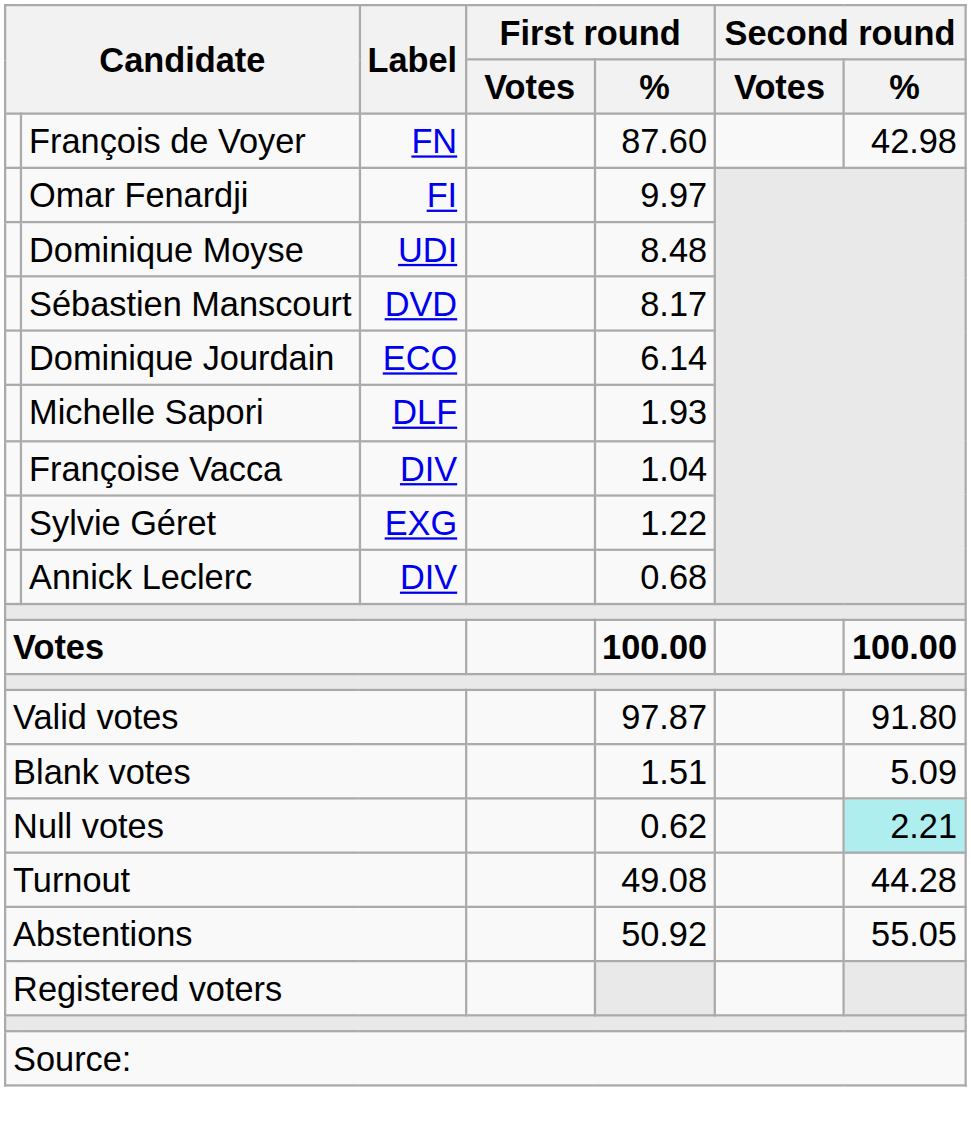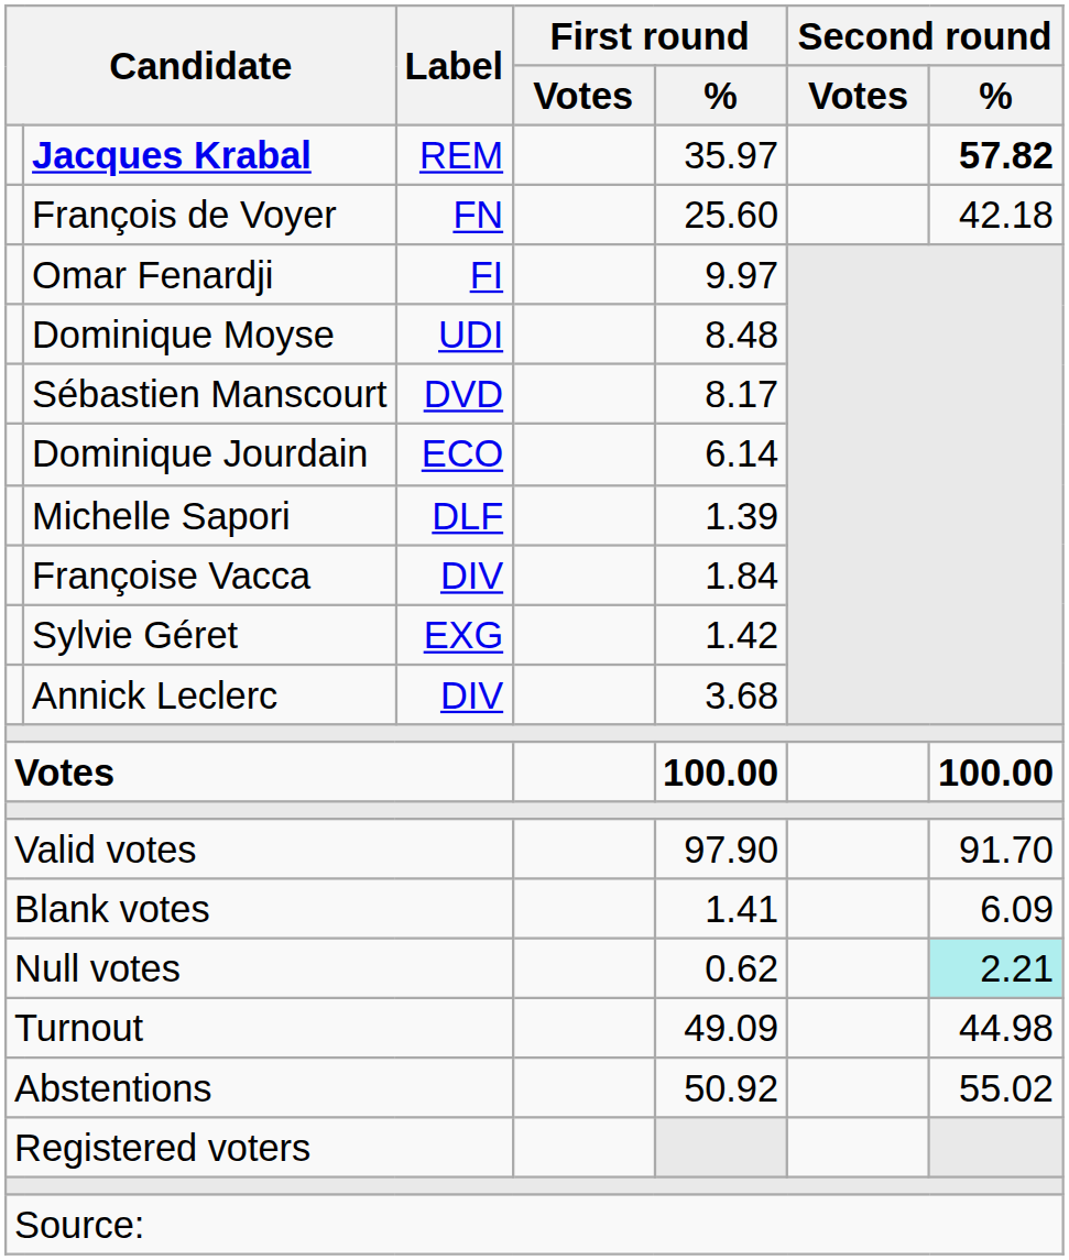+ row: Jacques Krabal | REM | 35.97 | 57.82
François de Voyer | First round / %: 87.60 -> 25.60
François de Voyer | Second round / %: 42.98 -> 42.18
Michelle Sapori | First round / %: 1.93 -> 1.39
Françoise Vacca | First round / %: 1.04 -> 1.84
Sylvie Géret | First round / %: 1.22 -> 1.42
Annick Leclerc | First round / %: 0.68 -> 3.68
Valid votes | First round / %: 97.87 -> 97.90
Valid votes | Second round / %: 91.80 -> 91.70
Blank votes | First round / %: 1.51 -> 1.41
Blank votes | Second round / %: 5.09 -> 6.09
Turnout | First round / %: 49.08 -> 49.09
Turnout | Second round / %: 44.28 -> 44.98
Abstentions | Second round / %: 55.05 -> 55.02
